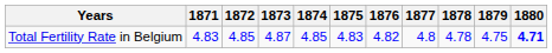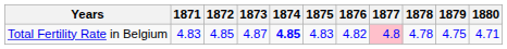row 2 | 1874: normal -> bold
row 2 | 1877: no background -> pink background
row 2 | 1880: bold -> normal
